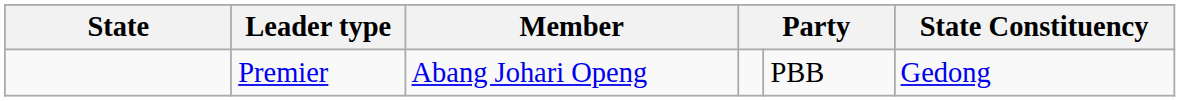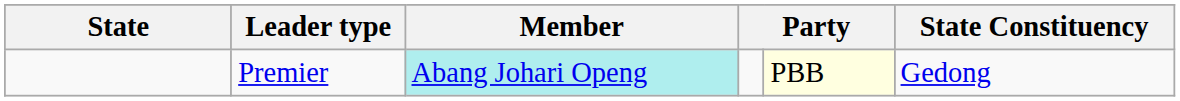Premier | Member: no background -> paleturquoise background
Premier | column 5: no background -> lightyellow background
